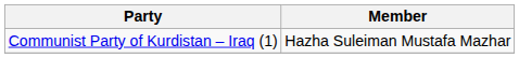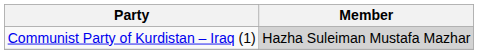Communist Party of Kurdistan – Iraq (1) | Member: no background -> lightgrey background
